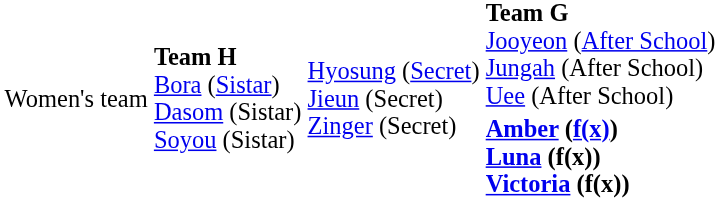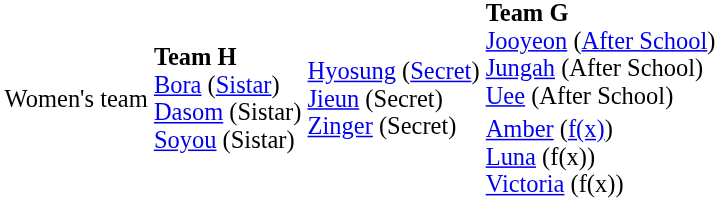row 2 | column 4: bold -> normal
